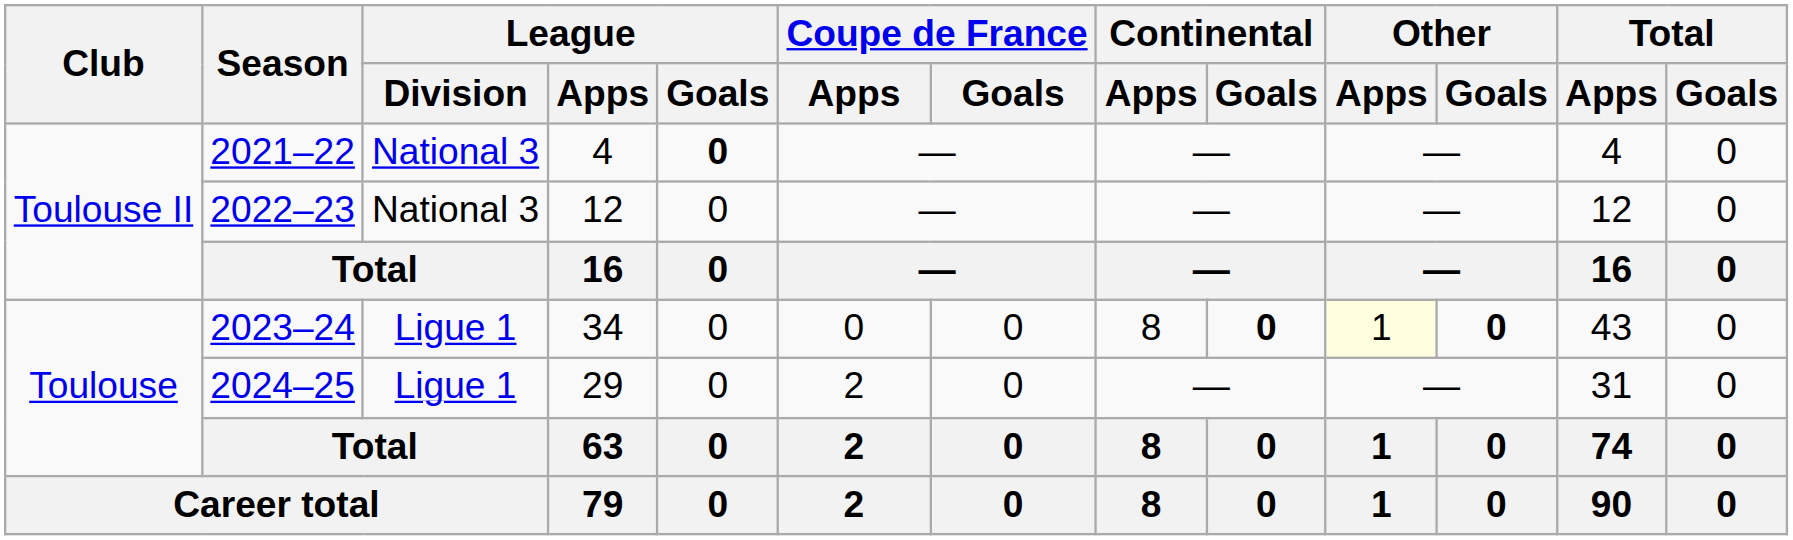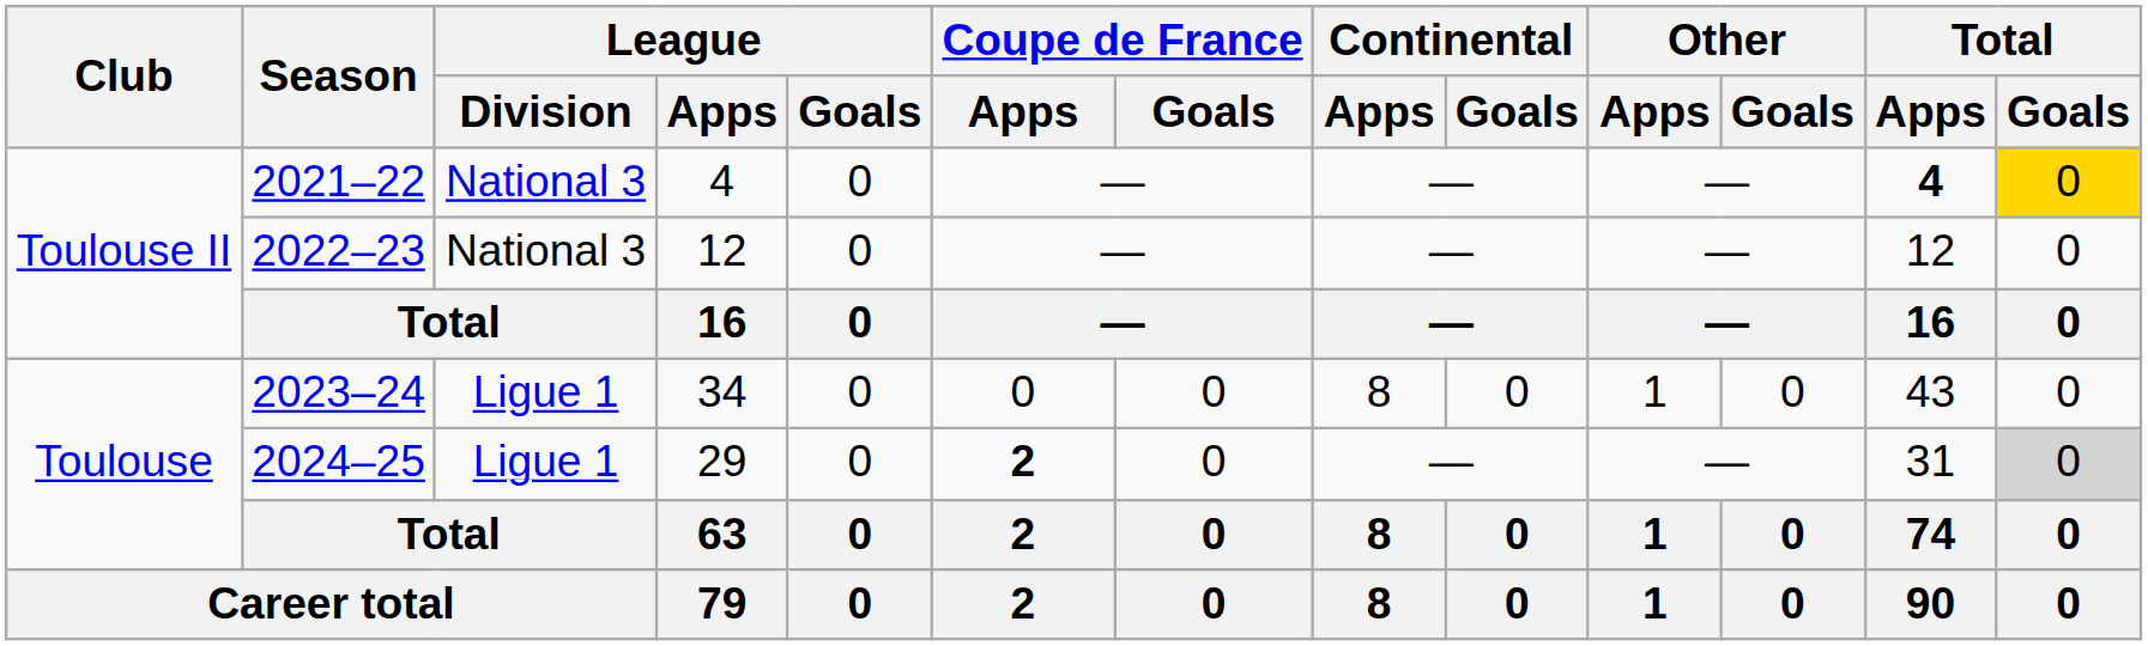2021–22 | League / Goals: bold -> normal
2021–22 | Total / Apps: normal -> bold
2021–22 | Total / Goals: no background -> gold background
2023–24 | Continental / Goals: bold -> normal
2023–24 | Other / Apps: lightyellow background -> no background
2023–24 | Other / Goals: bold -> normal
2024–25 | Coupe de France / Apps: normal -> bold
2024–25 | Total / Goals: no background -> lightgrey background
